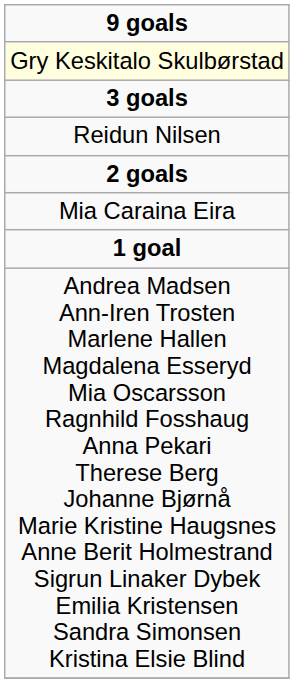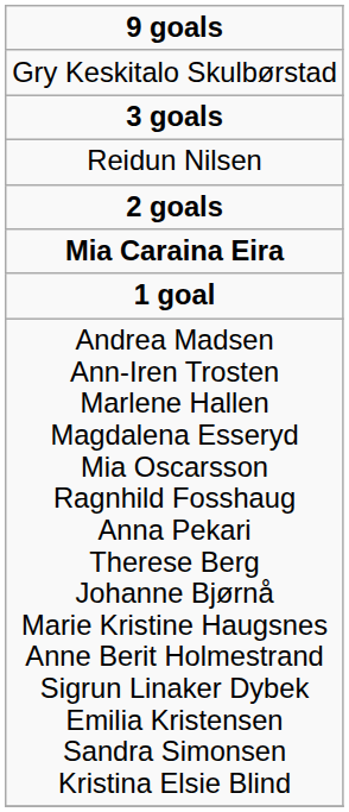Gry Keskitalo Skulbørstad | column 1: lightyellow background -> no background
Mia Caraina Eira | column 1: normal -> bold
